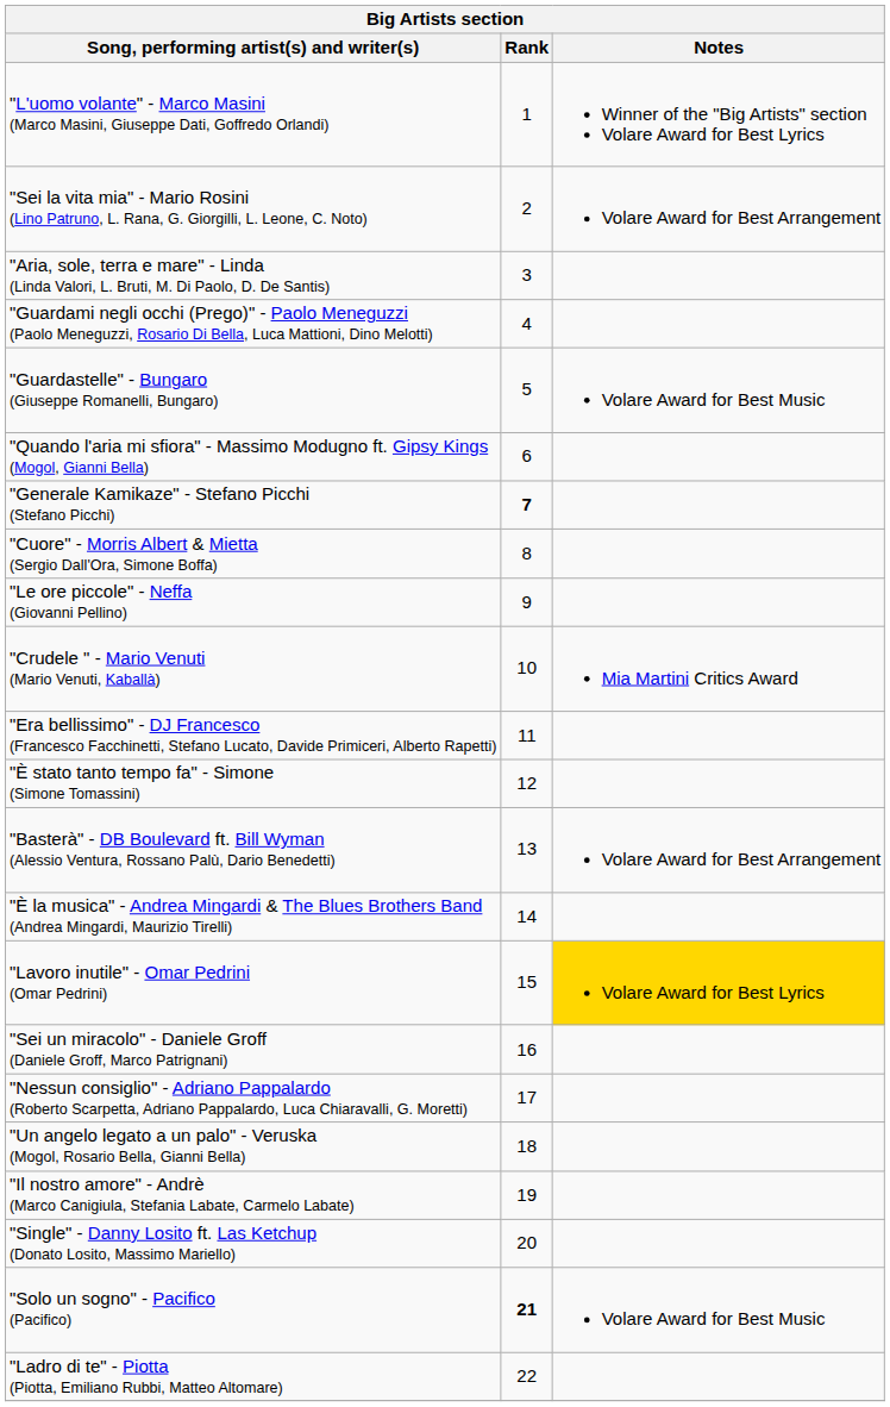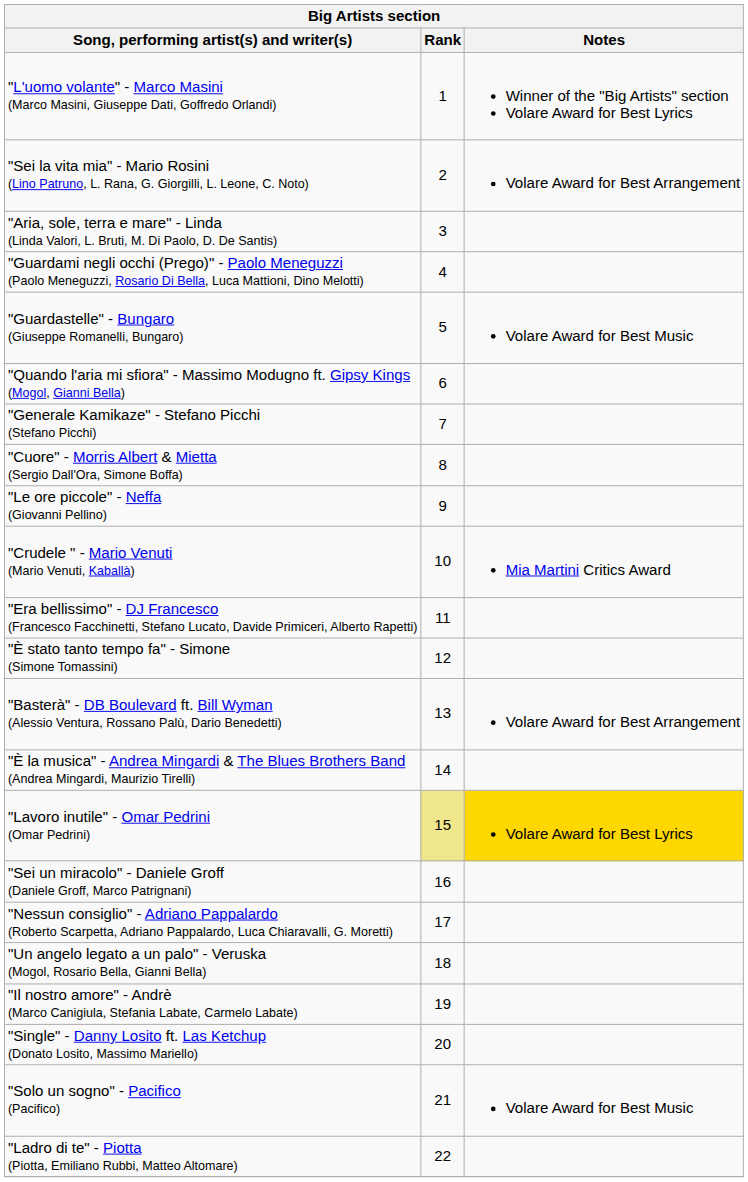"Generale Kamikaze" - Stefano Picchi (Stefano Picchi) | Rank: bold -> normal
"Lavoro inutile" - Omar Pedrini (Omar Pedrini) | Rank: no background -> khaki background
"Solo un sogno" - Pacifico (Pacifico) | Rank: bold -> normal
